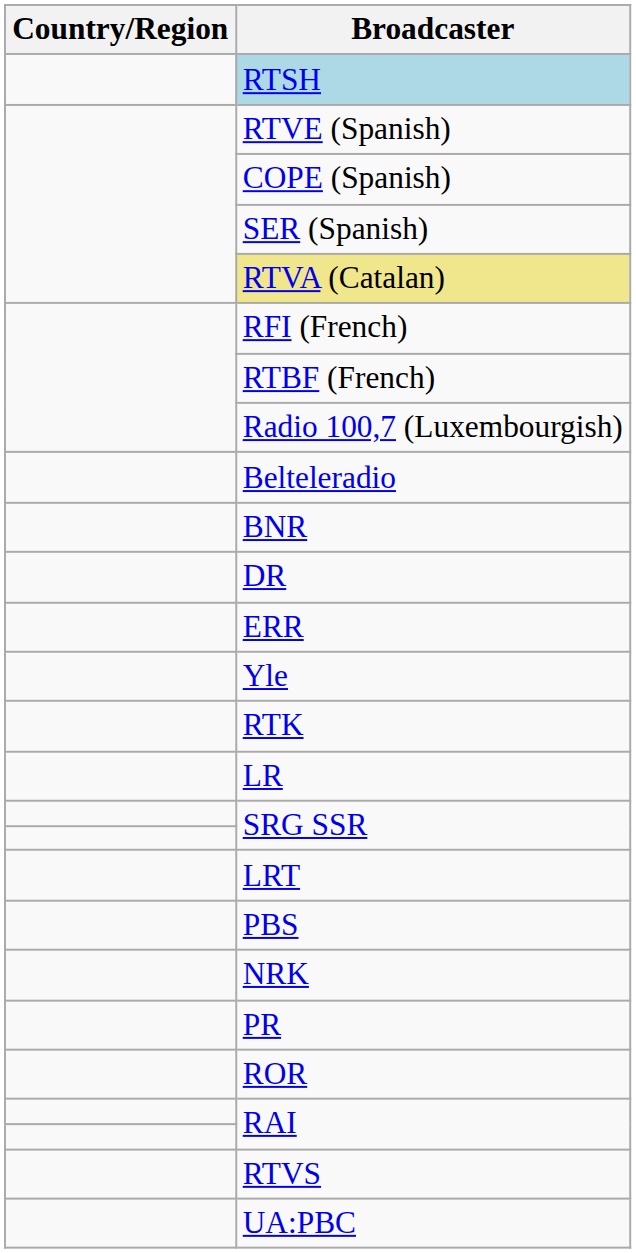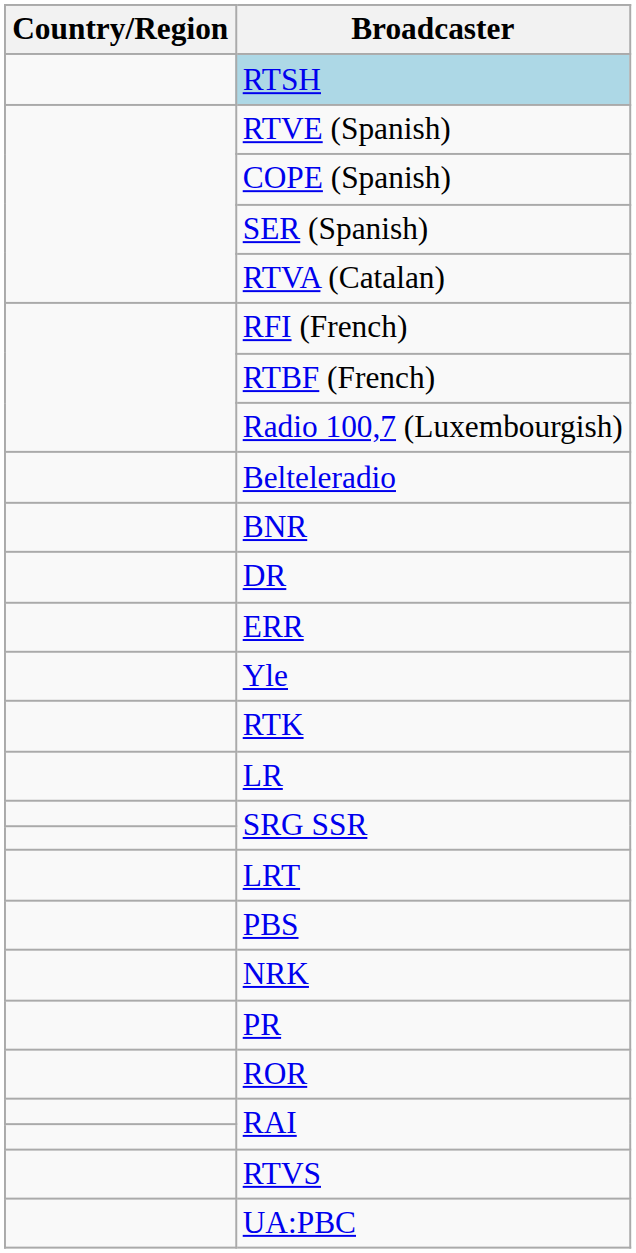row 6 | Broadcaster: khaki background -> no background
